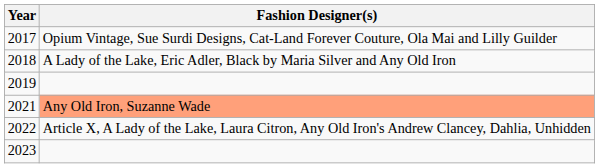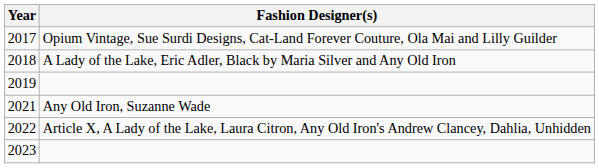2021 | Fashion Designer(s): lightsalmon background -> no background
